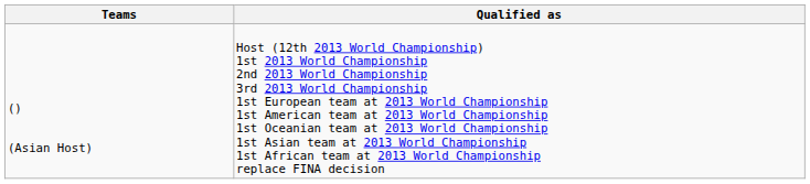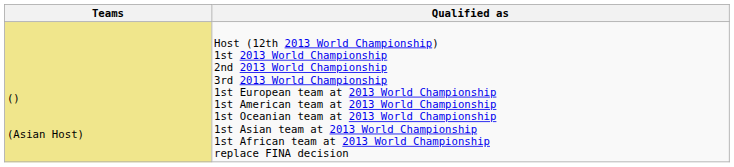() (Asian Host) | Teams: no background -> khaki background
